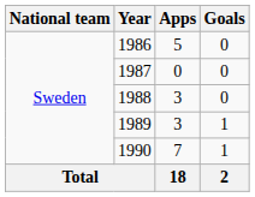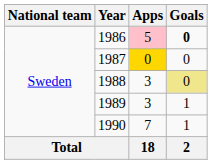1986 | Apps: no background -> pink background
1986 | Goals: normal -> bold
1987 | Apps: no background -> gold background
1988 | Goals: no background -> khaki background
